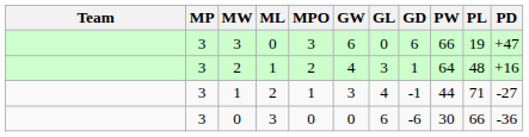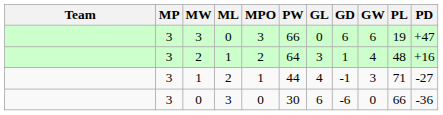columns swapped: GW <-> PW
